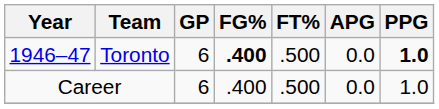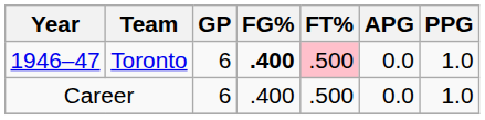1946–47 | FT%: no background -> pink background
1946–47 | PPG: bold -> normal
